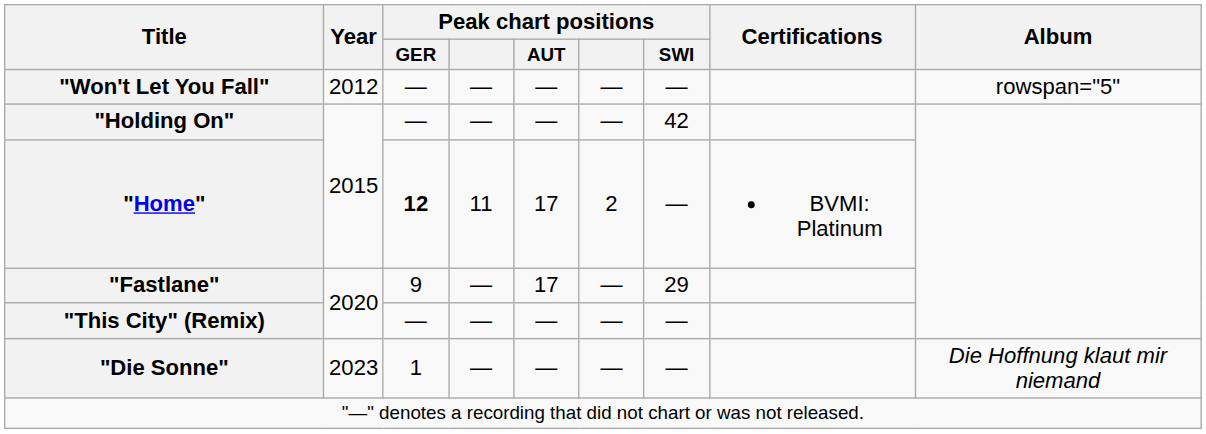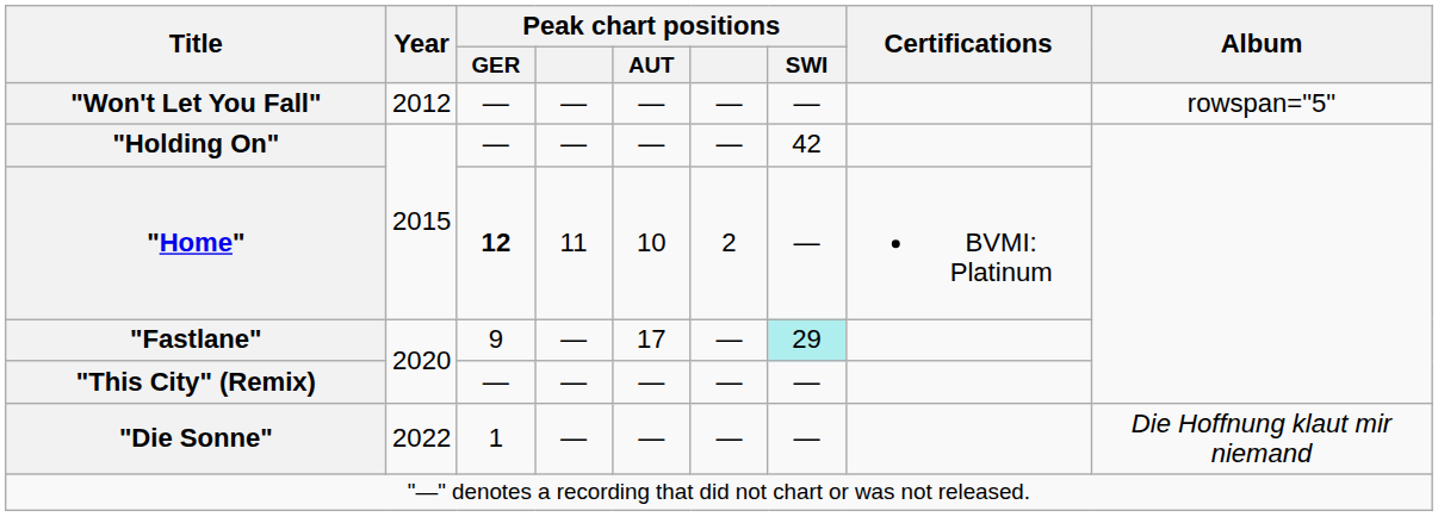"Home" | Peak chart positions / AUT: 17 -> 10
"Fastlane" | Peak chart positions / SWI: no background -> paleturquoise background
"Die Sonne" | Year: 2023 -> 2022
